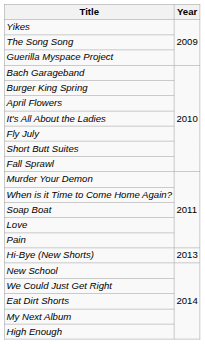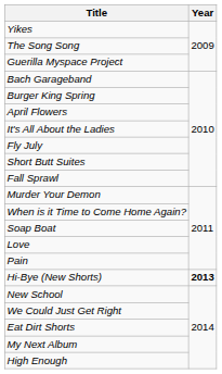Hi-Bye (New Shorts) | Year: normal -> bold
